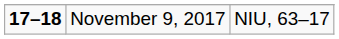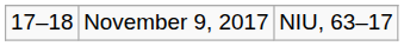November 9, 2017 | column 1: bold -> normal
